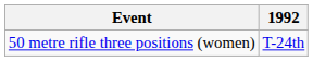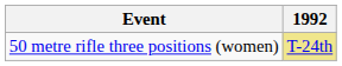50 metre rifle three positions (women) | 1992: no background -> khaki background
